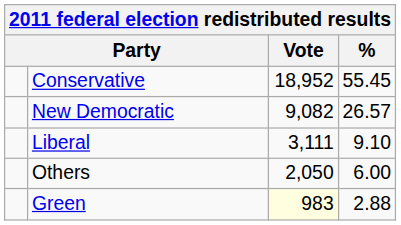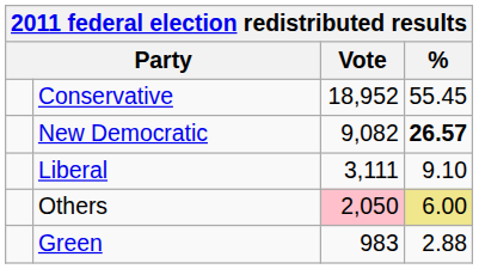New Democratic | %: normal -> bold
Others | Vote: no background -> pink background
Others | %: no background -> khaki background
Green | Vote: lightyellow background -> no background
